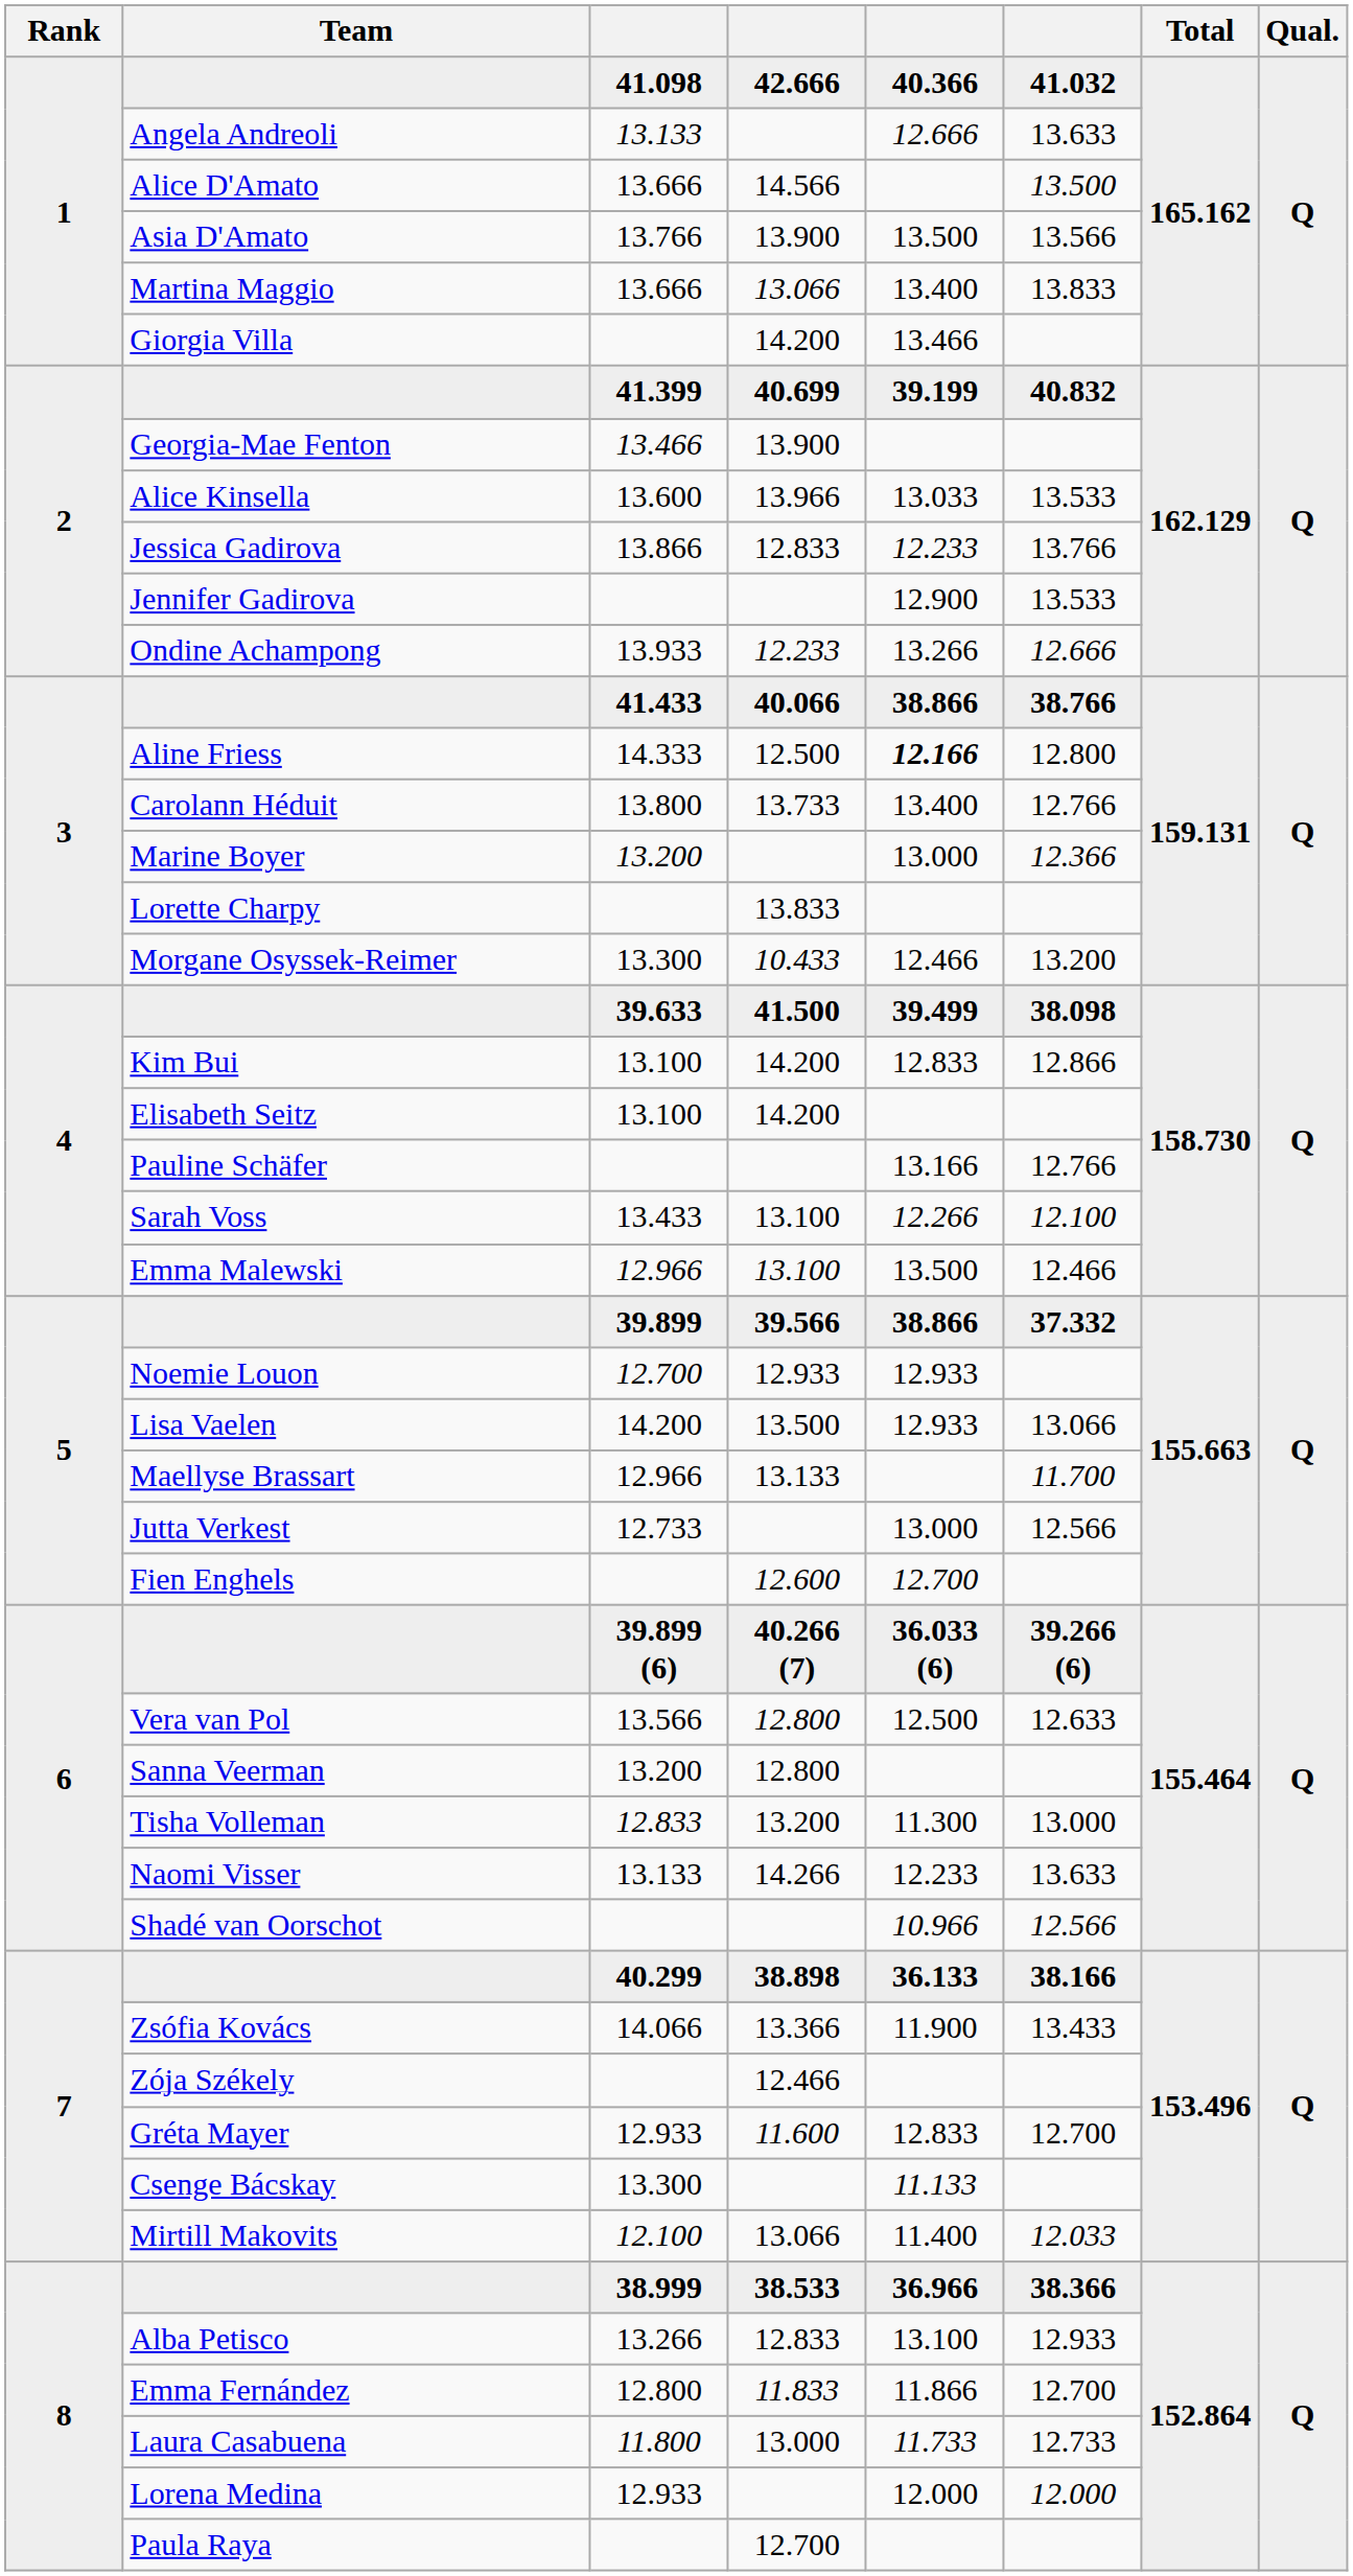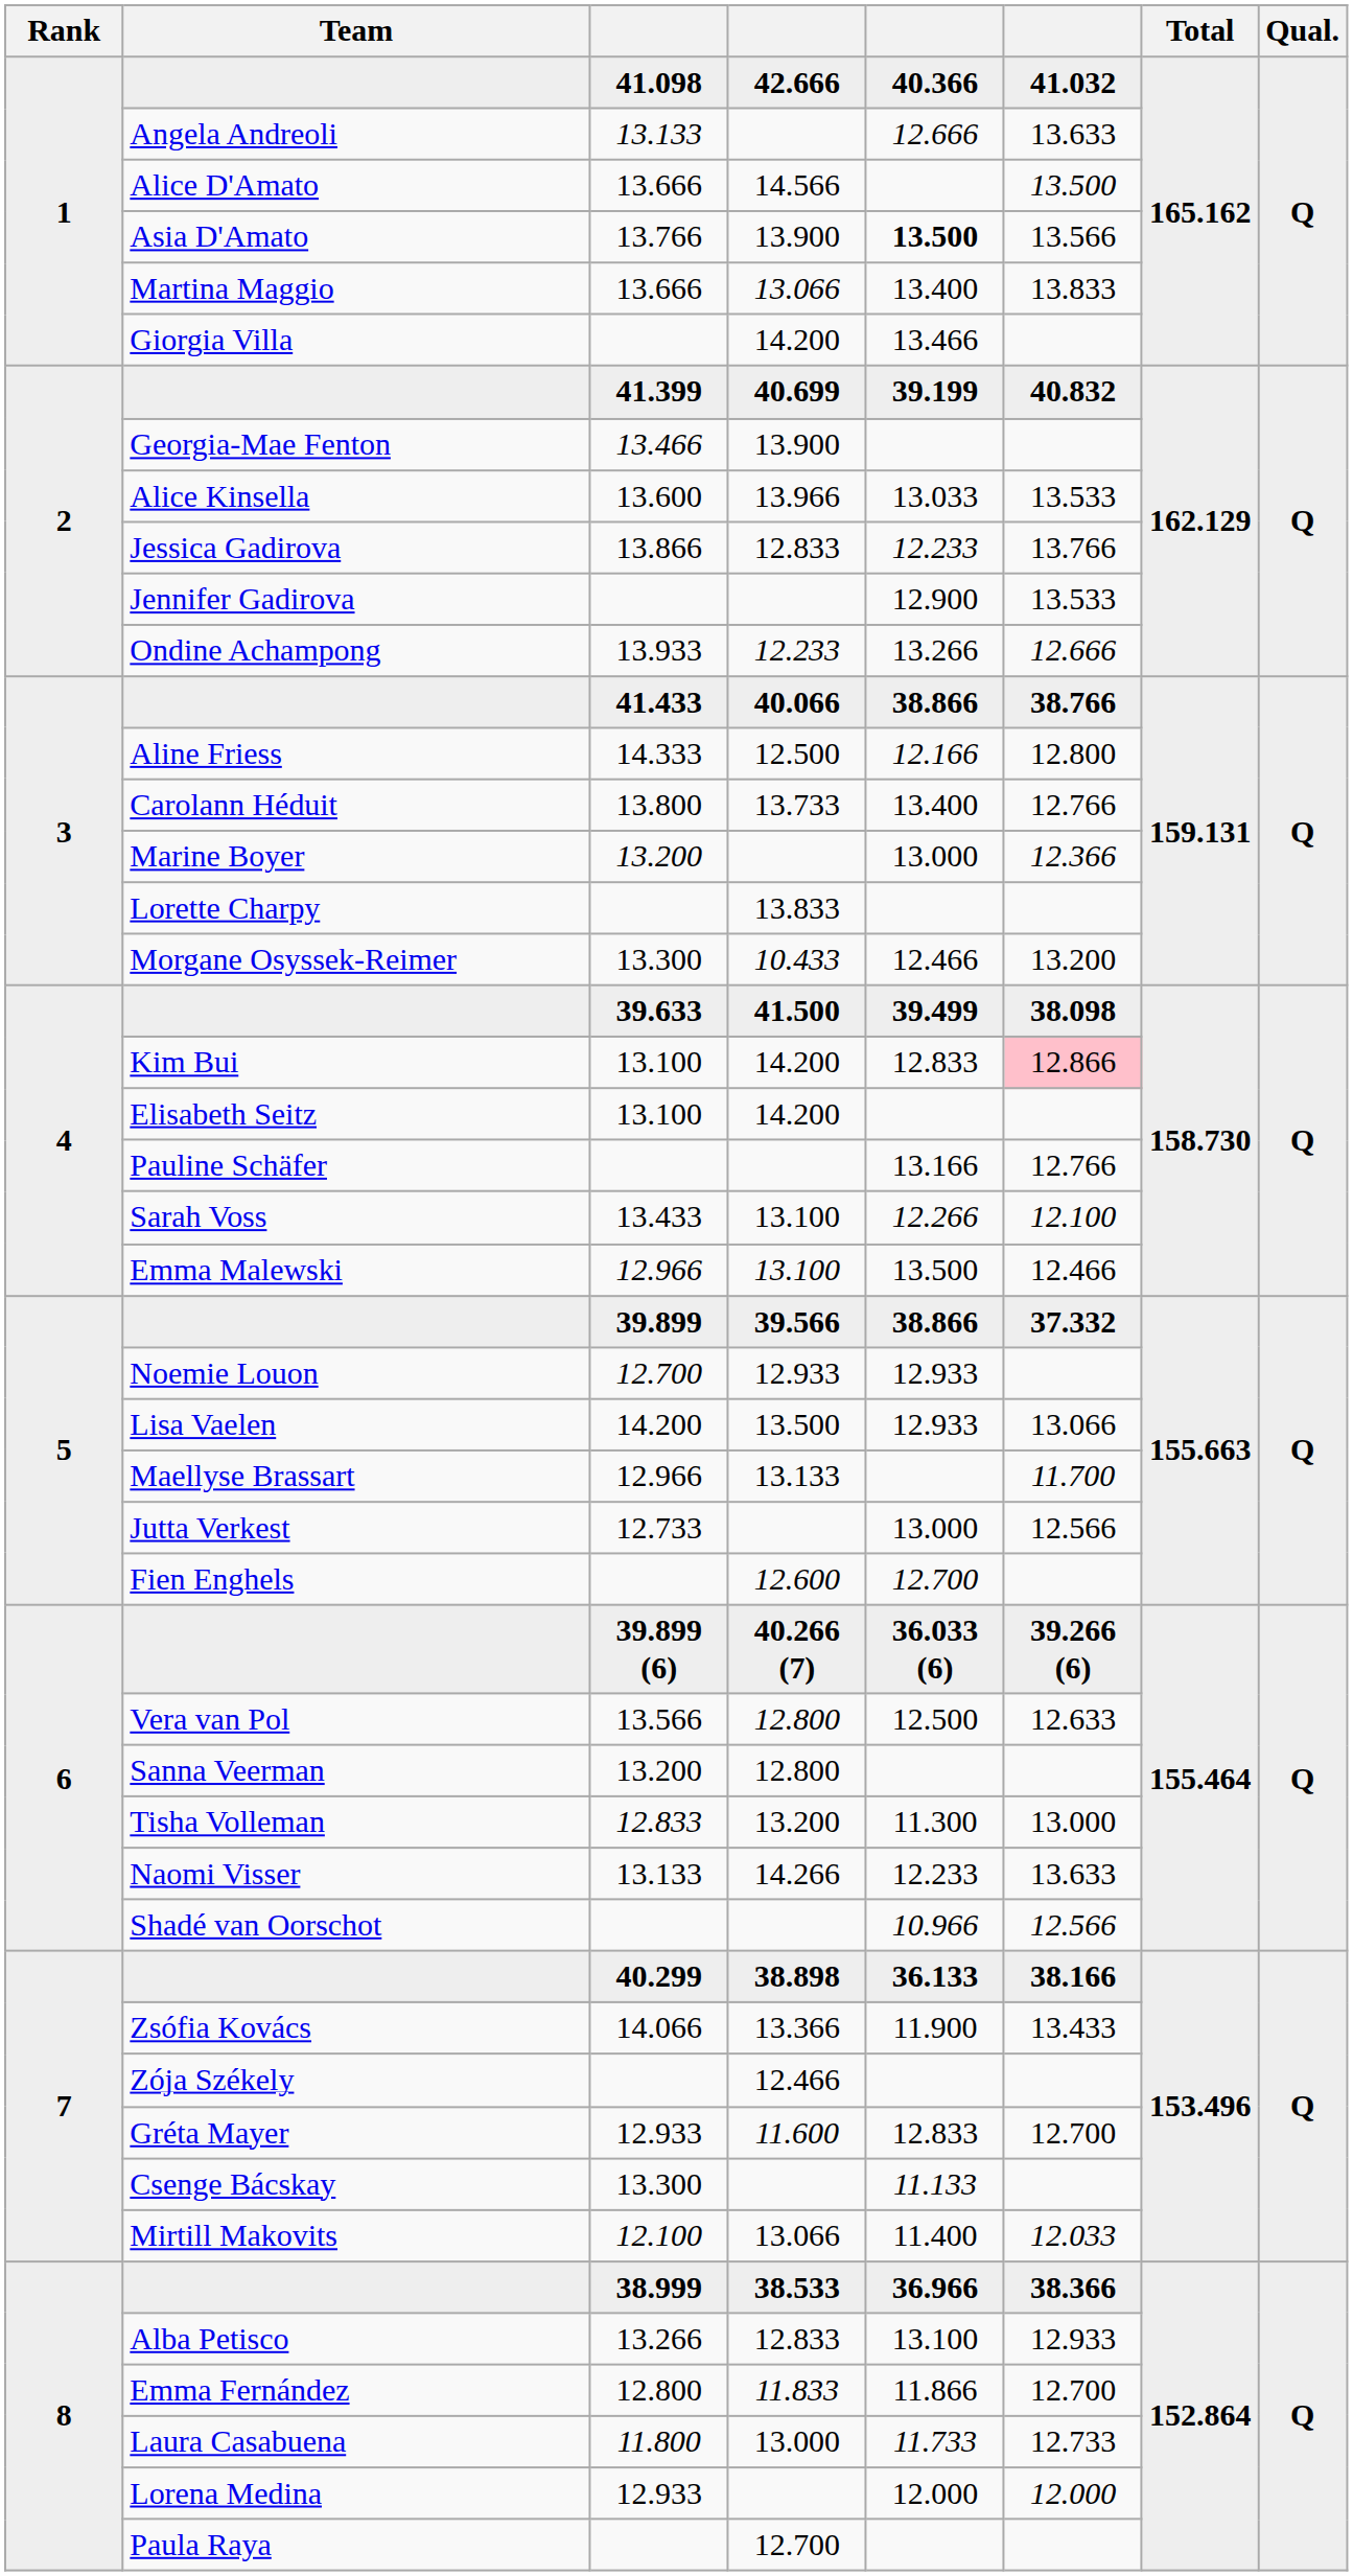Asia D'Amato | column 5: normal -> bold
Aline Friess | column 5: bold -> normal
Kim Bui | column 6: no background -> pink background
